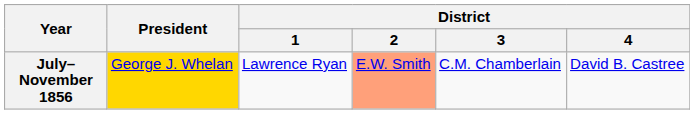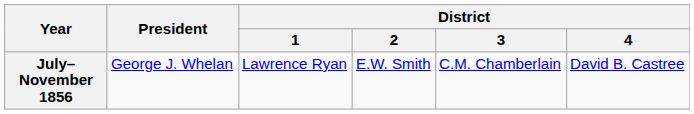July–November 1856 | President: gold background -> no background
July–November 1856 | District / 2: lightsalmon background -> no background
